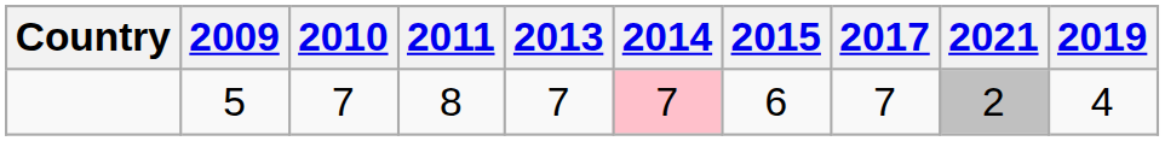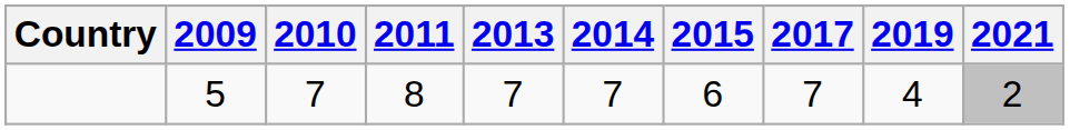columns swapped: 2019 <-> 2021
row 2 | 2014: pink background -> no background
